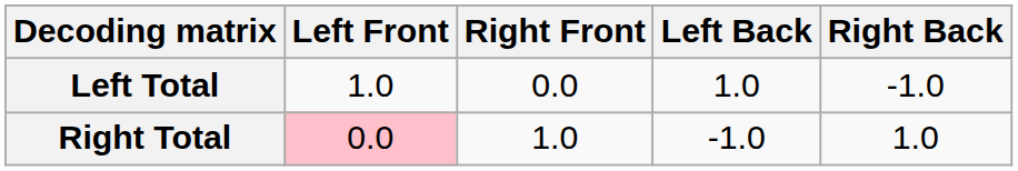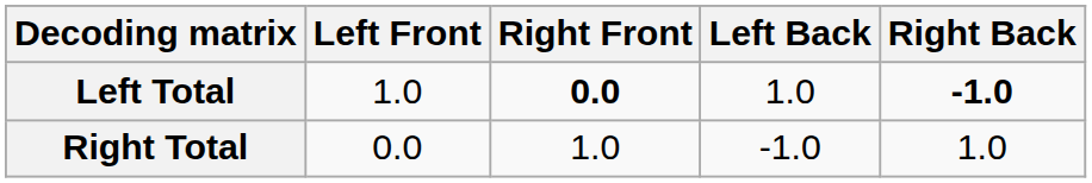row 2 | Right Front: normal -> bold
row 2 | Right Back: normal -> bold
row 3 | Left Front: pink background -> no background
